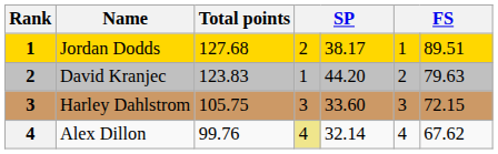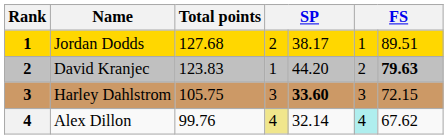David Kranjec | column 7: normal -> bold
Harley Dahlstrom | column 5: normal -> bold
Alex Dillon | column 6: no background -> paleturquoise background
